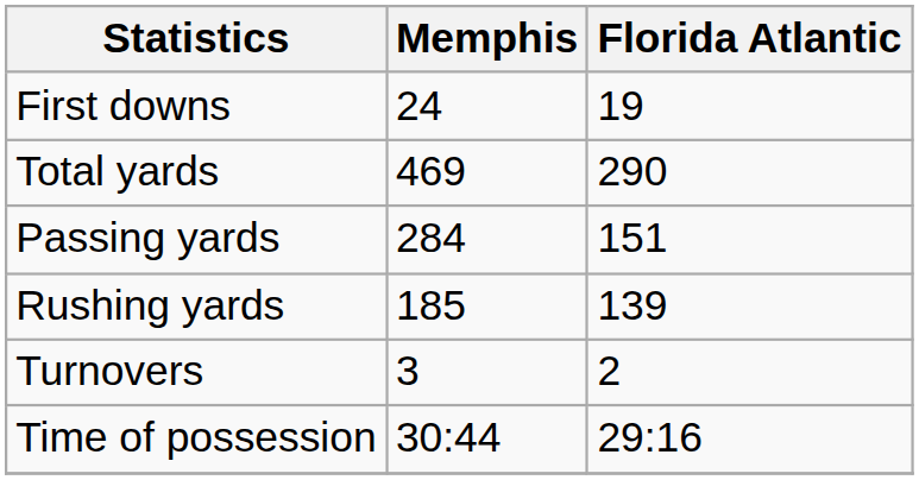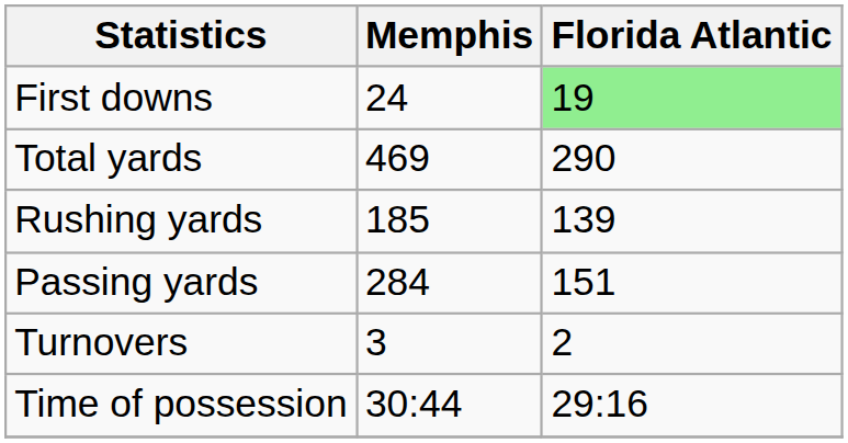First downs | Florida Atlantic: no background -> lightgreen background
rows swapped: Rushing yards <-> Passing yards
